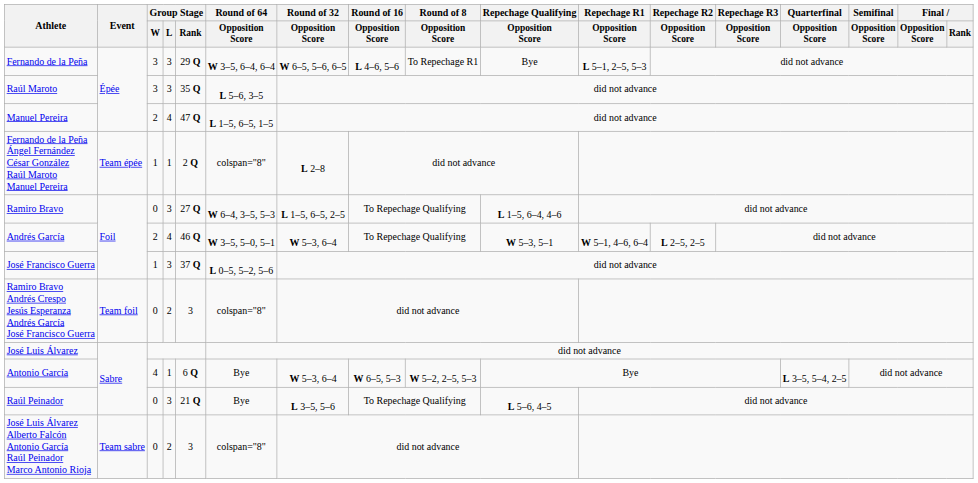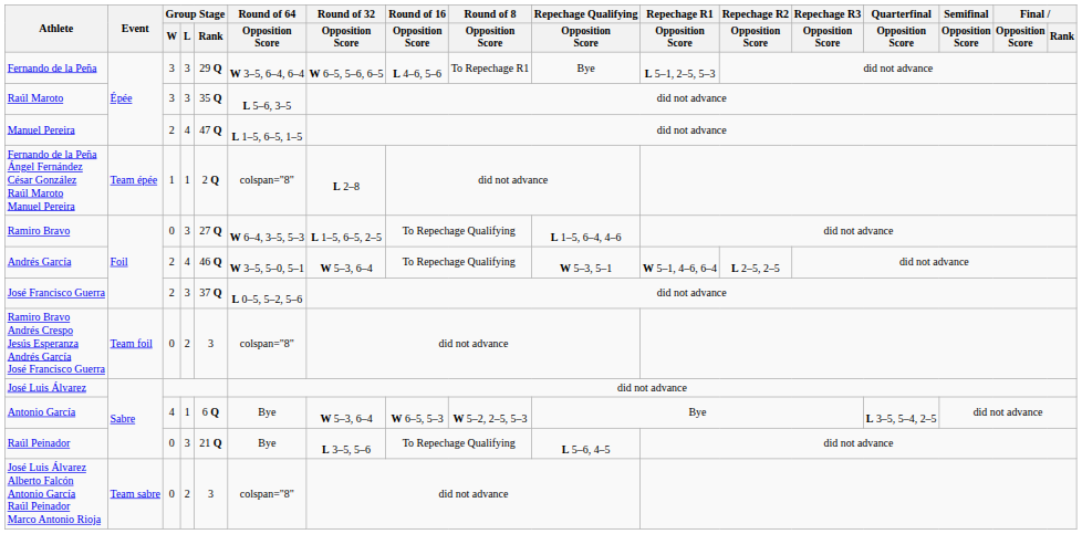José Francisco Guerra | Group Stage / W: 1 -> 2
